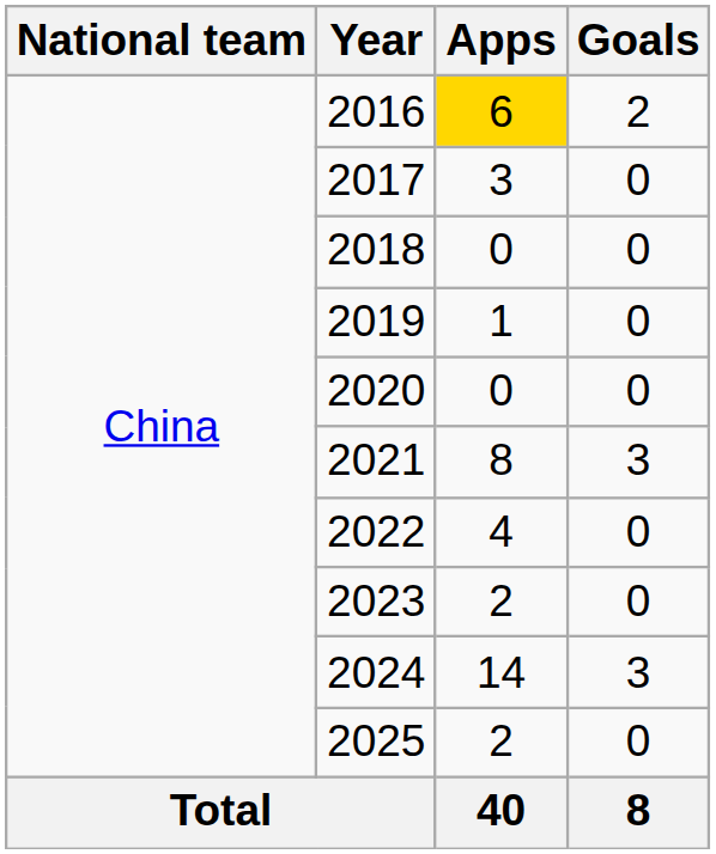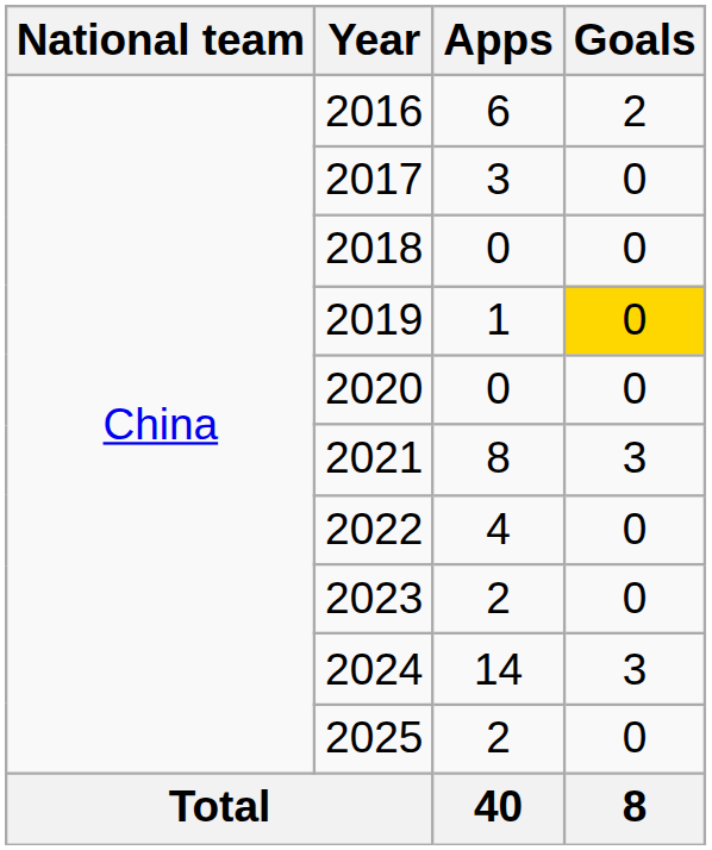2016 | Apps: gold background -> no background
2019 | Goals: no background -> gold background
